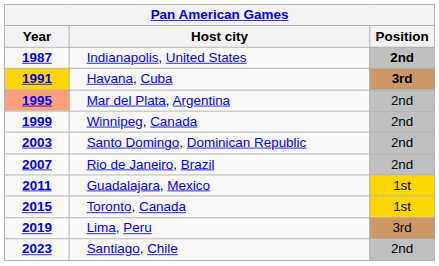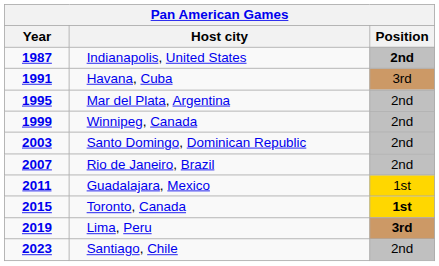Havana, Cuba | Year: gold background -> no background
Havana, Cuba | Position: bold -> normal
Mar del Plata, Argentina | Year: lightsalmon background -> no background
Toronto, Canada | Position: normal -> bold
Lima, Peru | Position: normal -> bold
